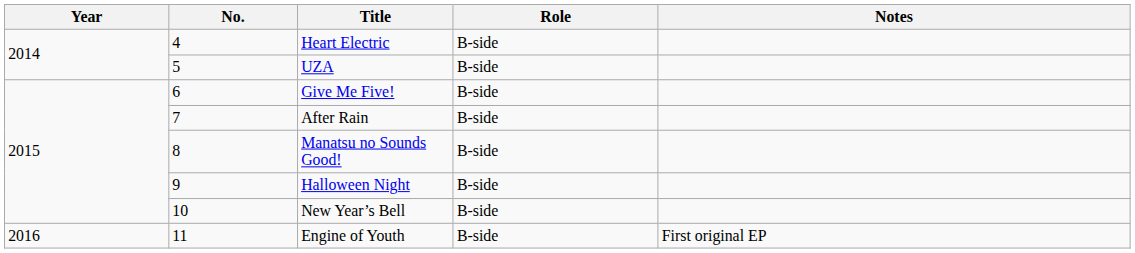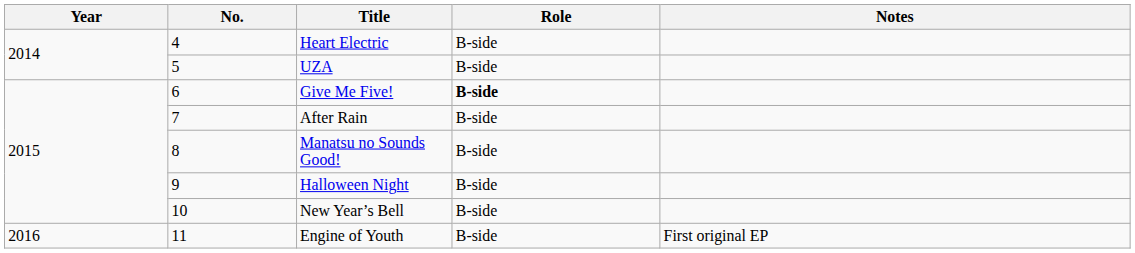Give Me Five! | Role: normal -> bold
